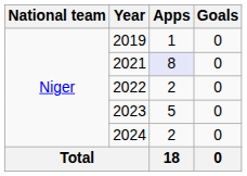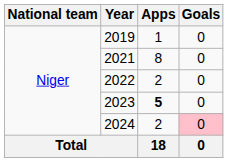2021 | Apps: lavender background -> no background
2023 | Apps: normal -> bold
2024 | Goals: no background -> pink background
